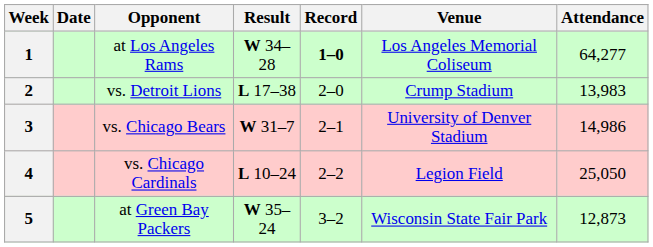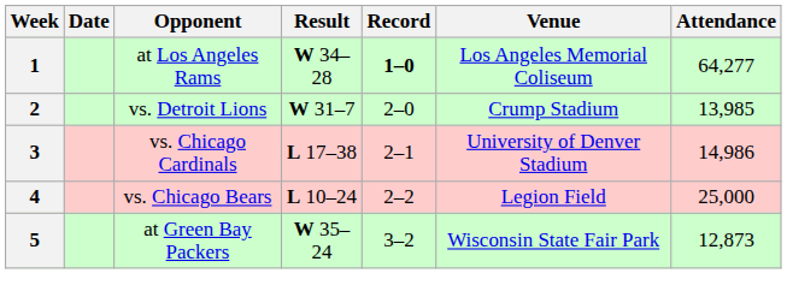2 | Result: L 17–38 -> W 31–7
2 | Attendance: 13,983 -> 13,985
3 | Opponent: vs. Chicago Bears -> vs. Chicago Cardinals
3 | Result: W 31–7 -> L 17–38
4 | Opponent: vs. Chicago Cardinals -> vs. Chicago Bears
4 | Attendance: 25,050 -> 25,000
